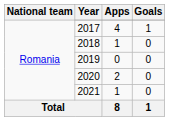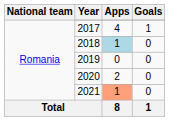2018 | Apps: no background -> lightblue background
2021 | Apps: no background -> lightsalmon background
